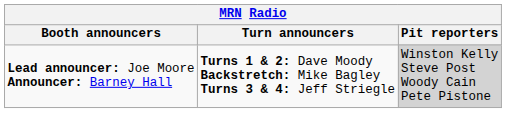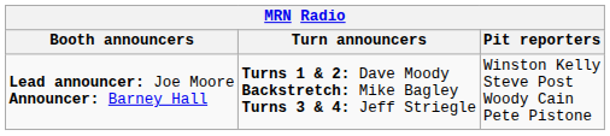Lead announcer: Joe Moore Announcer: Barney Hall | Pit reporters: lightgrey background -> no background
